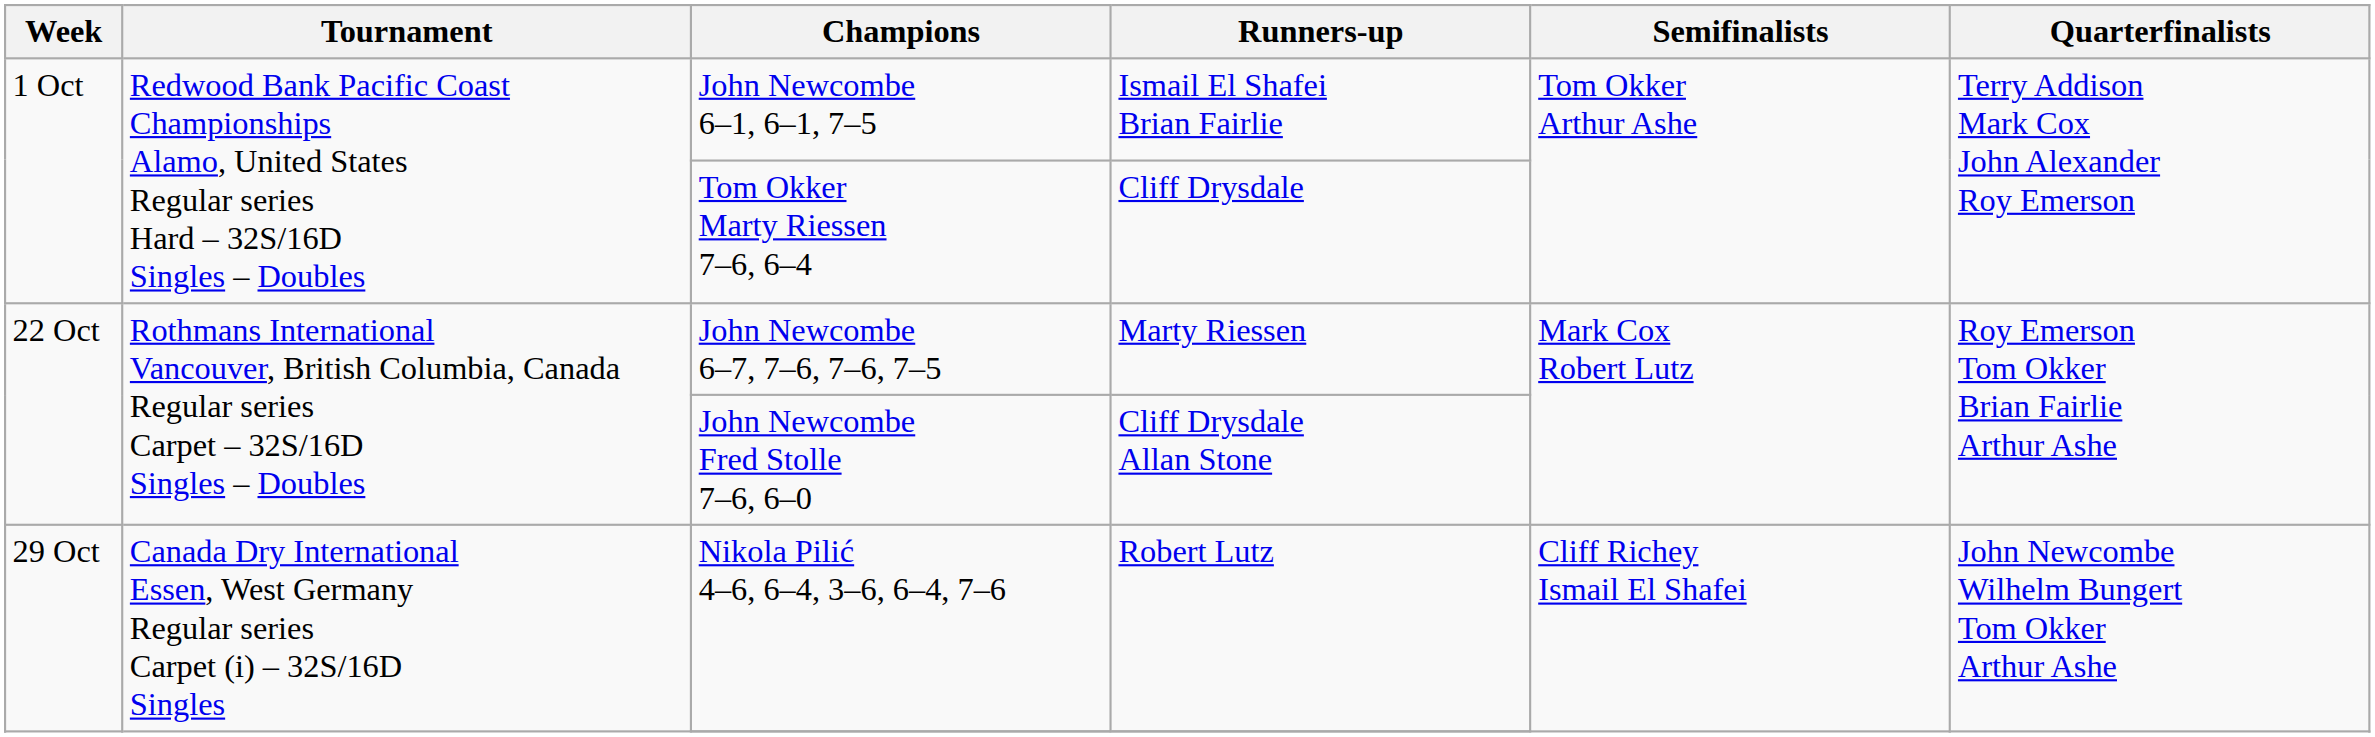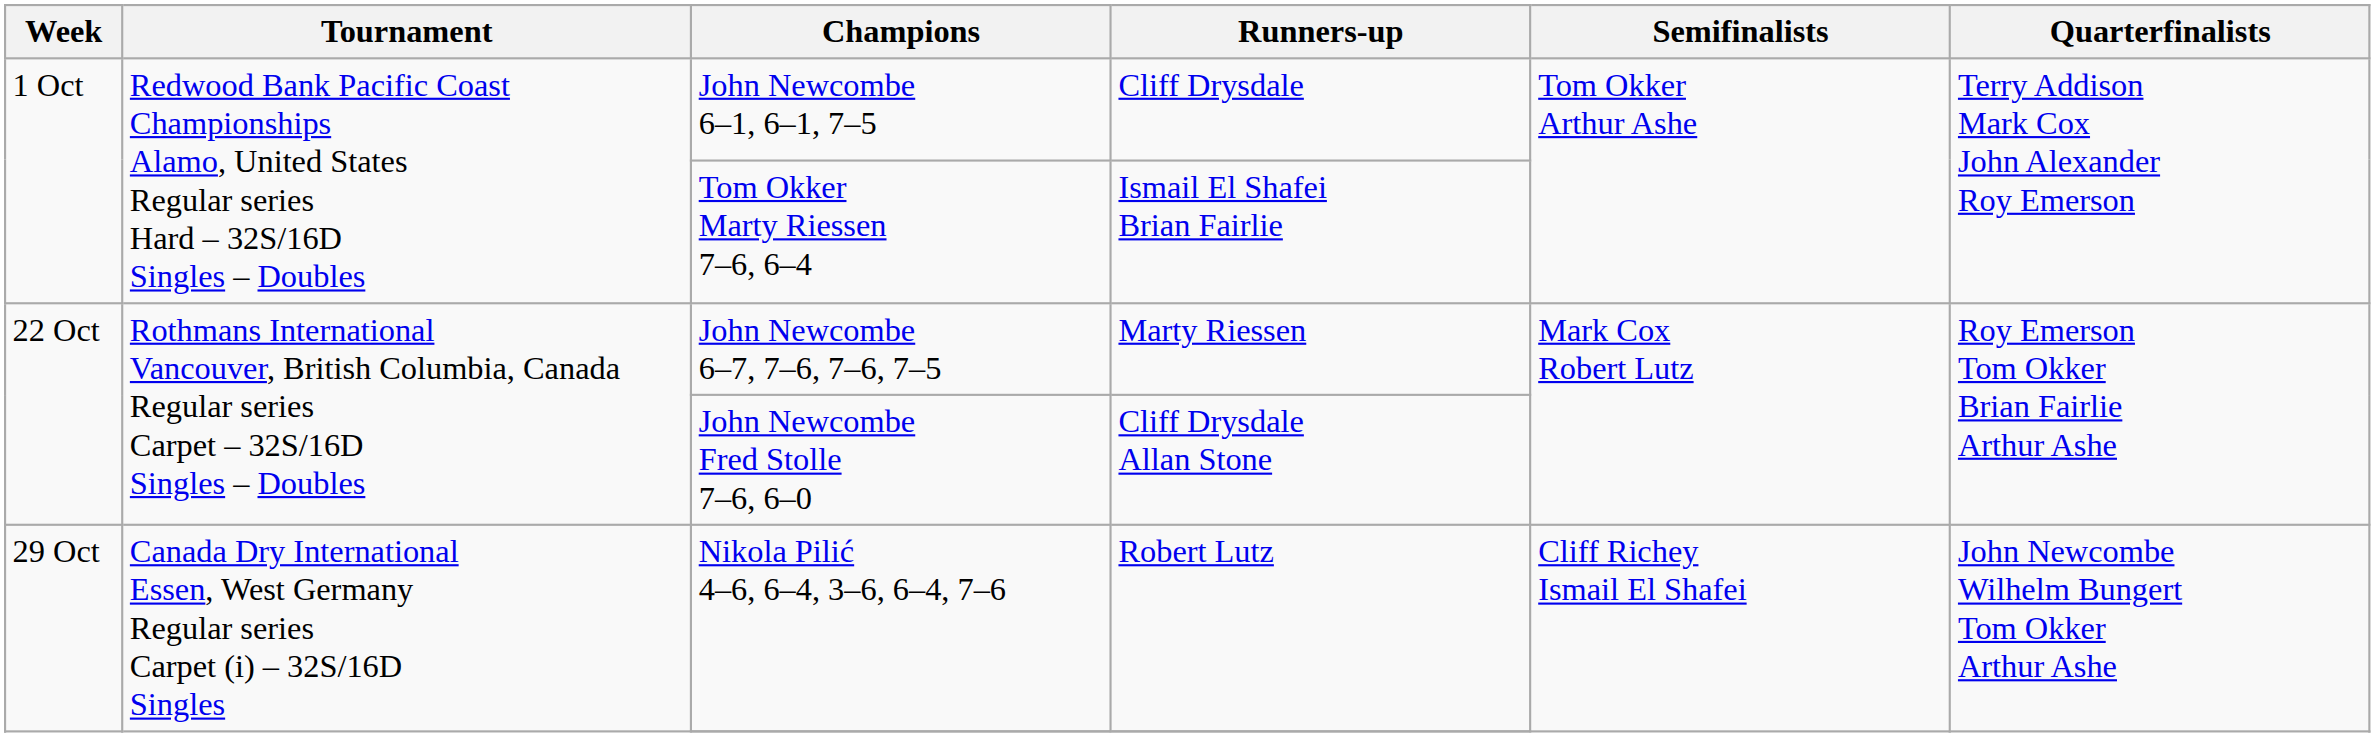John Newcombe 6–1, 6–1, 7–5 | Runners-up: Ismail El Shafei Brian Fairlie -> Cliff Drysdale
Tom Okker Marty Riessen 7–6, 6–4 | Runners-up: Cliff Drysdale -> Ismail El Shafei Brian Fairlie
